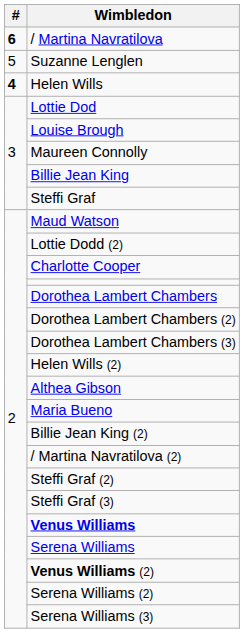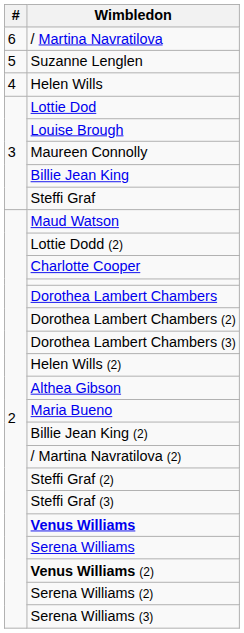/ Martina Navratilova | #: bold -> normal
Helen Wills | #: bold -> normal
